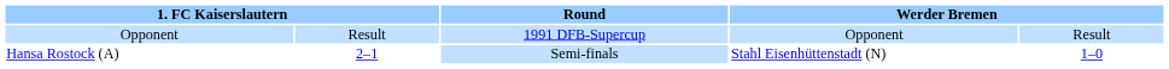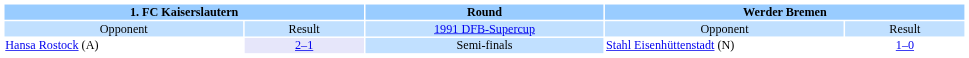Hansa Rostock (A) | column 2: no background -> lavender background
